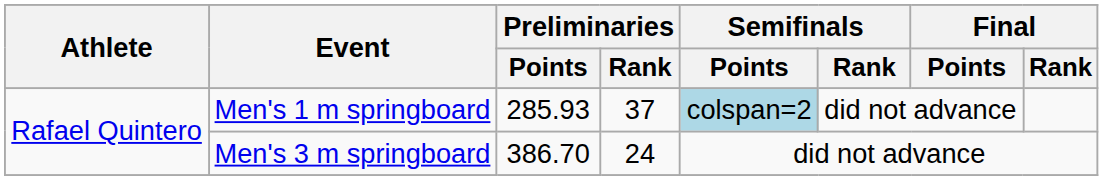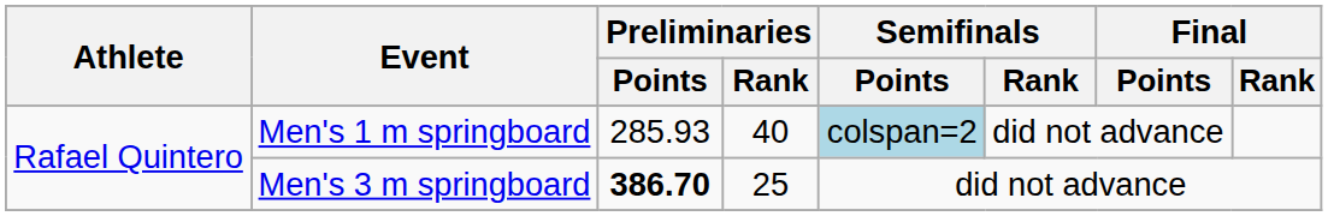Men's 1 m springboard | Preliminaries / Rank: 37 -> 40
Men's 3 m springboard | Preliminaries / Points: normal -> bold
Men's 3 m springboard | Preliminaries / Rank: 24 -> 25
